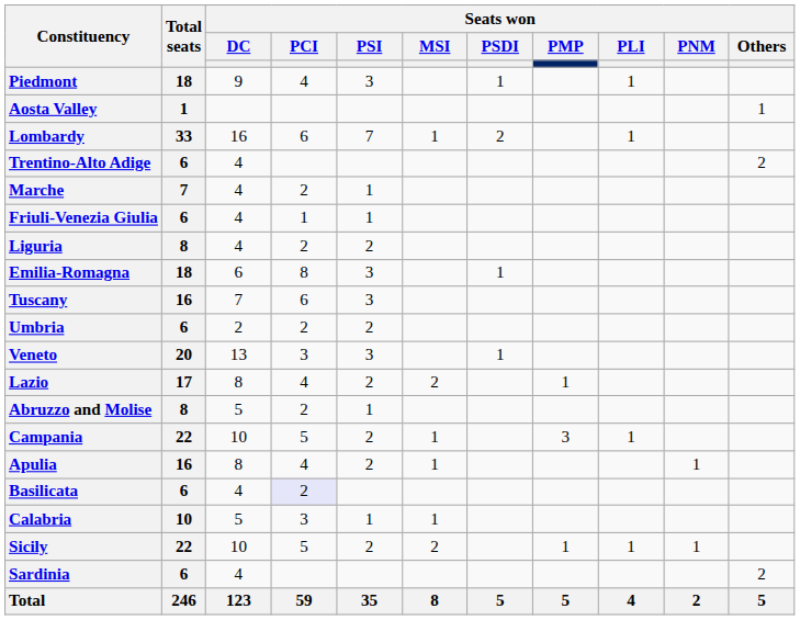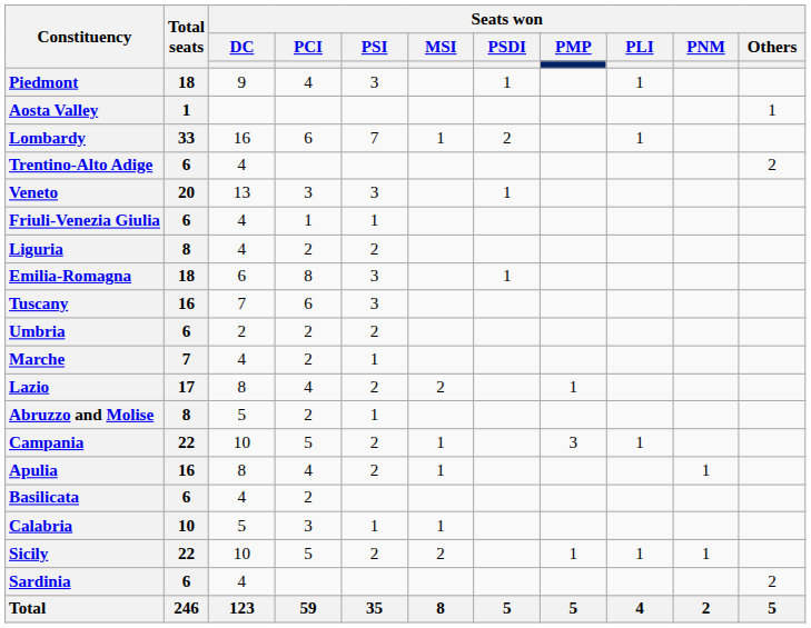rows swapped: Veneto <-> Marche
Basilicata | Seats won / PCI: lavender background -> no background
